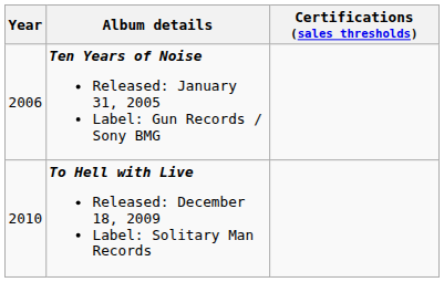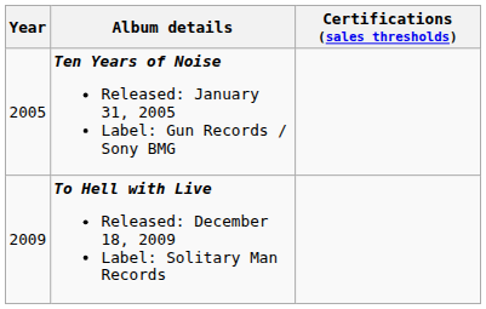row 2 | Year: 2006 -> 2005
row 3 | Year: 2010 -> 2009
